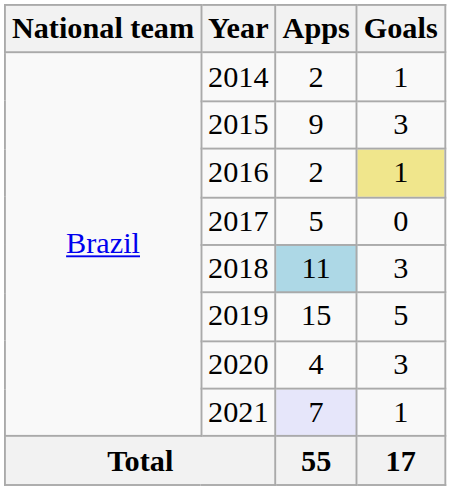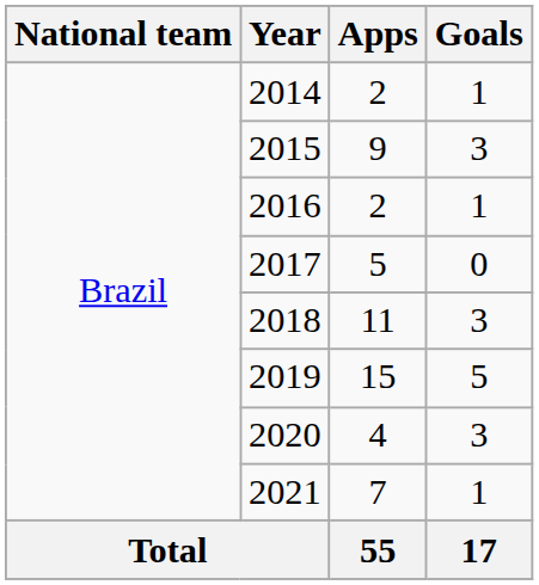2016 | Goals: khaki background -> no background
2018 | Apps: lightblue background -> no background
2021 | Apps: lavender background -> no background
